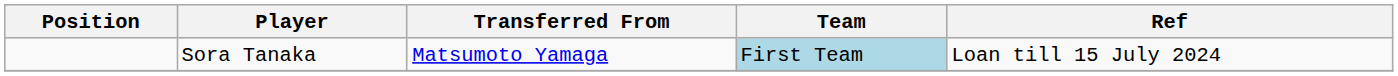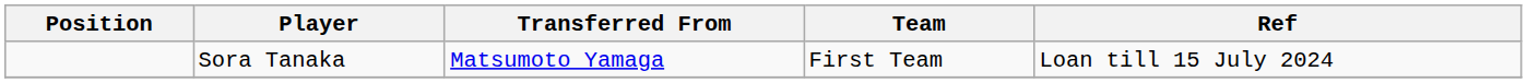Sora Tanaka | Team: lightblue background -> no background
